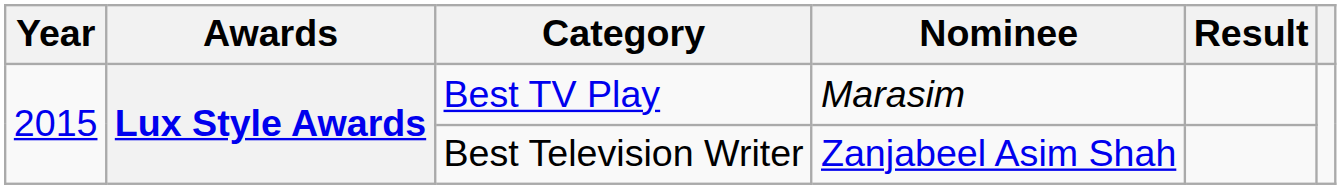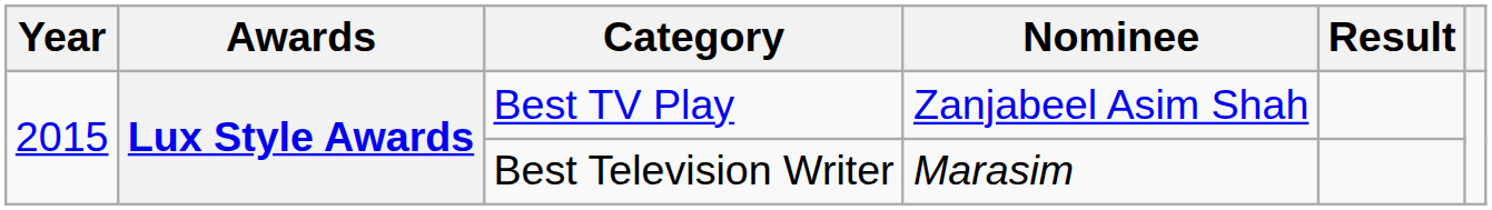Best TV Play | Nominee: Marasim -> Zanjabeel Asim Shah
Best Television Writer | Nominee: Zanjabeel Asim Shah -> Marasim
